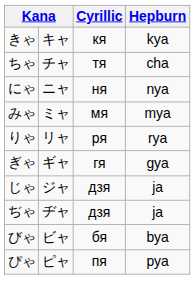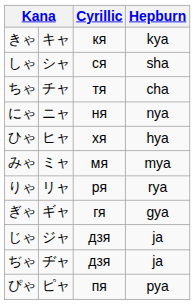+ row: しゃ | シャ | ся | sha
+ row: ひゃ | ヒャ | хя | hya
- row: びゃ | ビャ | бя | bya
